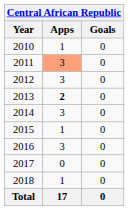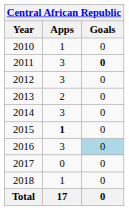2011 | Apps: lightsalmon background -> no background
2011 | Goals: normal -> bold
2013 | Apps: bold -> normal
2015 | Apps: normal -> bold
2016 | Goals: no background -> lightblue background
